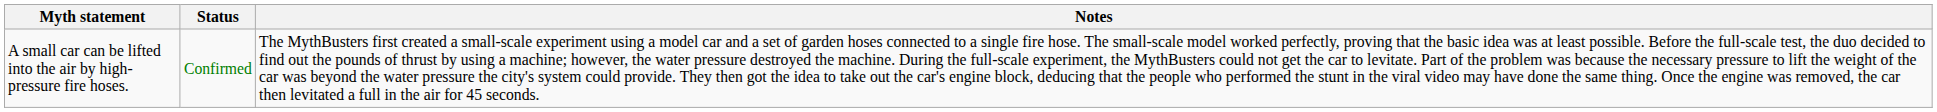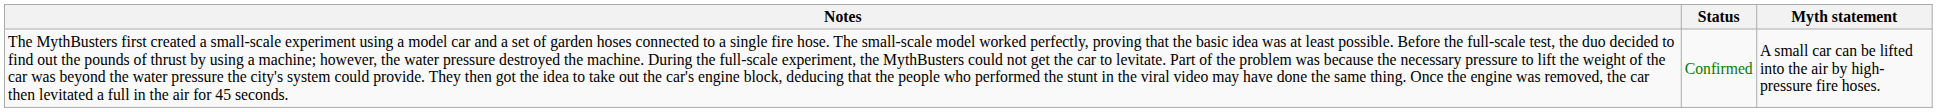columns swapped: Myth statement <-> Notes
